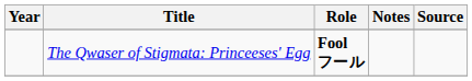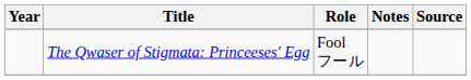The Qwaser of Stigmata: Princeeses' Egg | Role: bold -> normal
